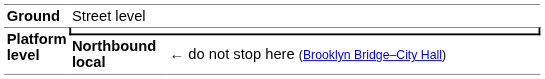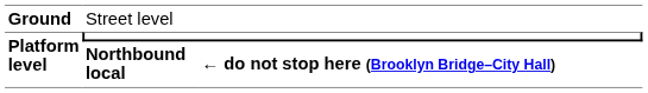Northbound local | column 3: normal -> bold
